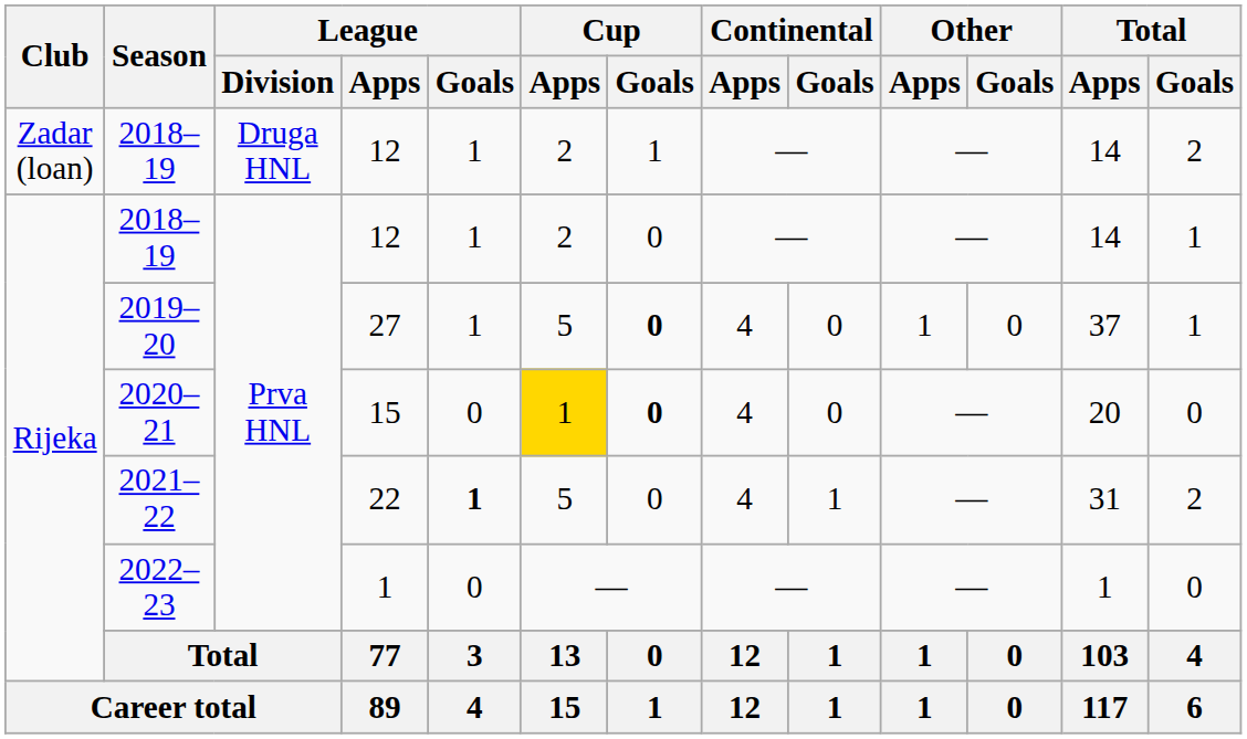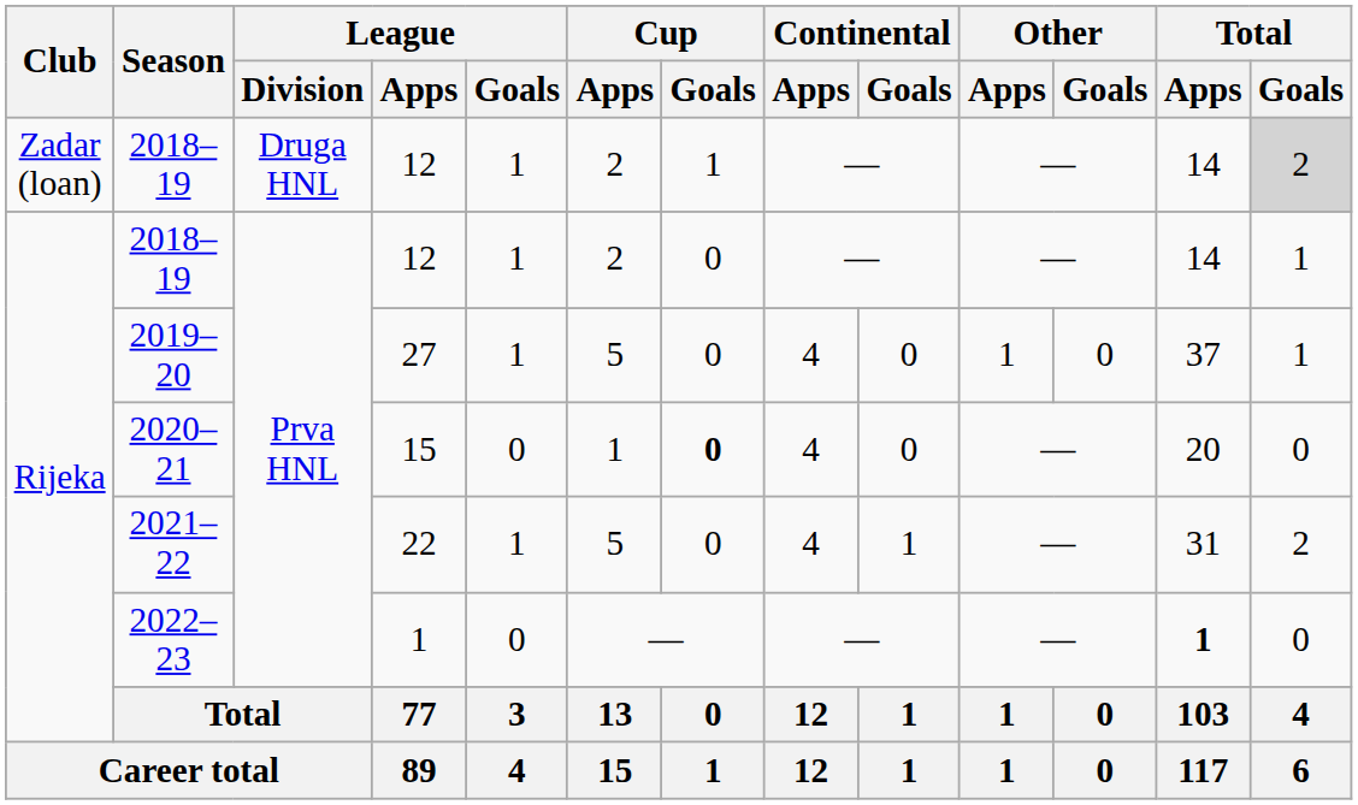Zadar (loan) / 2018–19 | Total / Goals: no background -> lightgrey background
2019–20 | Cup / Goals: bold -> normal
2020–21 | Cup / Apps: gold background -> no background
2021–22 | League / Goals: bold -> normal
2022–23 | Total / Apps: normal -> bold
